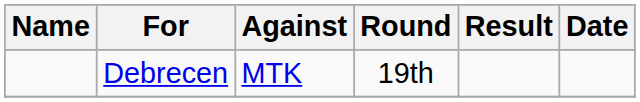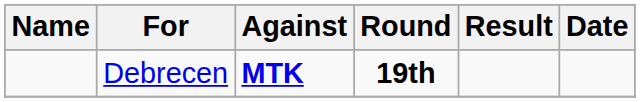Debrecen | Against: normal -> bold
Debrecen | Round: normal -> bold
